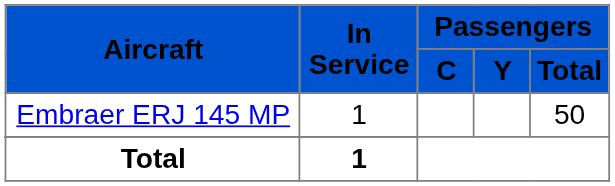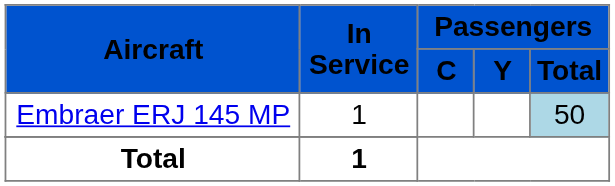Embraer ERJ 145 MP | Passengers / Total: no background -> lightblue background
